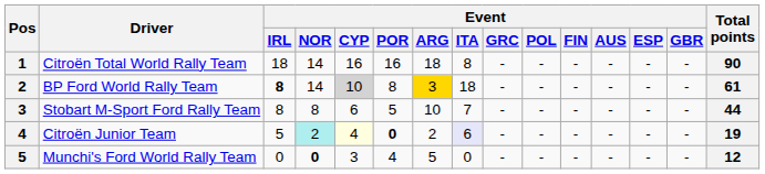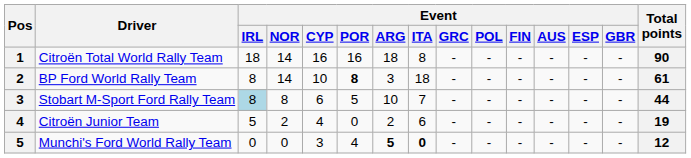BP Ford World Rally Team | Event / IRL: bold -> normal
BP Ford World Rally Team | Event / CYP: lightgrey background -> no background
BP Ford World Rally Team | Event / POR: normal -> bold
BP Ford World Rally Team | Event / ARG: gold background -> no background
Stobart M-Sport Ford Rally Team | Event / IRL: no background -> lightblue background
Citroën Junior Team | Event / NOR: paleturquoise background -> no background
Citroën Junior Team | Event / CYP: lightyellow background -> no background
Citroën Junior Team | Event / POR: bold -> normal
Citroën Junior Team | Event / ITA: lavender background -> no background
Munchi's Ford World Rally Team | Event / NOR: bold -> normal
Munchi's Ford World Rally Team | Event / ARG: normal -> bold
Munchi's Ford World Rally Team | Event / ITA: normal -> bold
